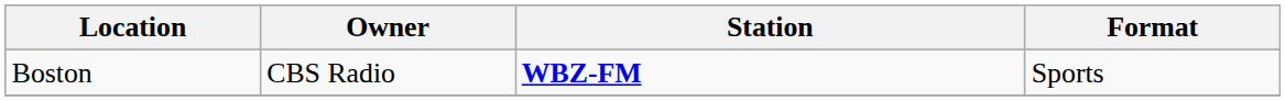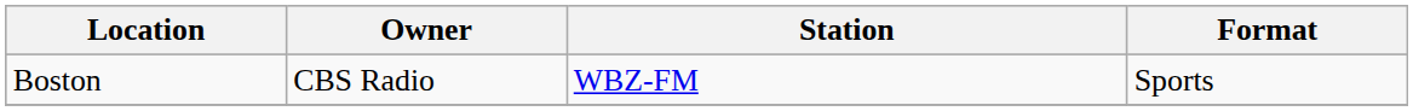Boston | Station: bold -> normal
